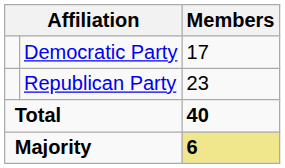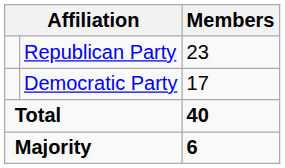rows swapped: Republican Party <-> Democratic Party
Majority | Members: khaki background -> no background
